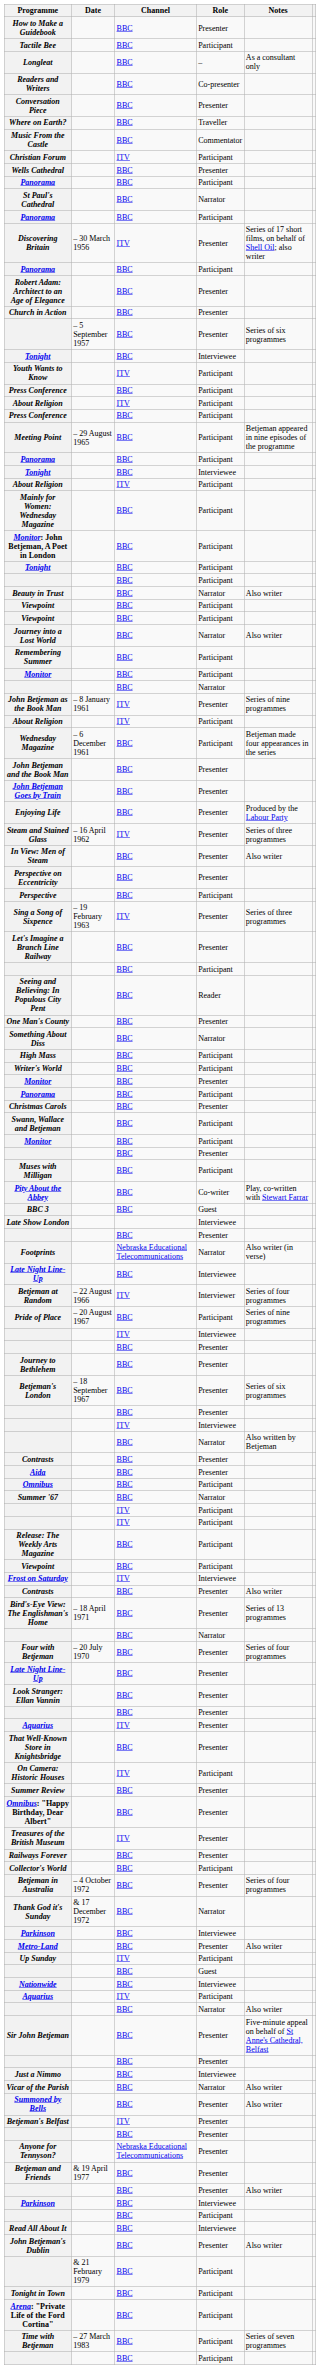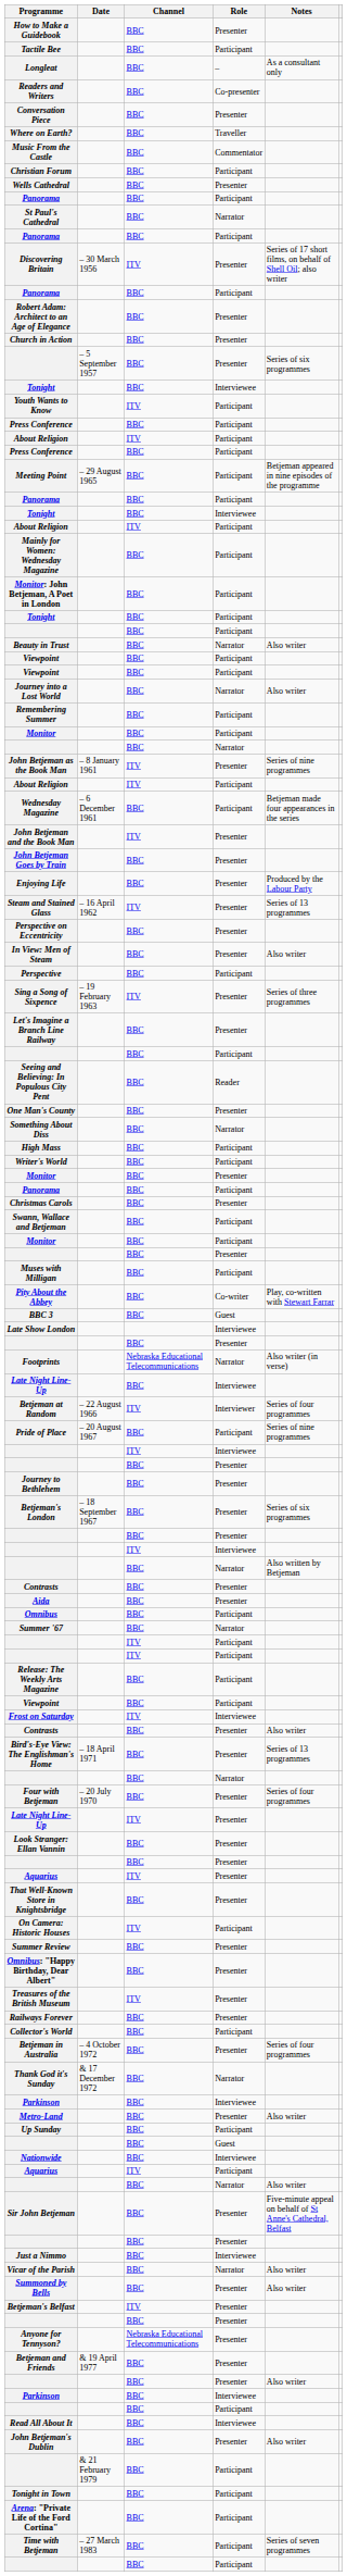Christian Forum | Channel: ITV -> BBC
John Betjeman and the Book Man | Channel: BBC -> ITV
Steam and Stained Glass | Notes: Series of three programmes -> Series of 13 programmes
rows swapped: Perspective on Eccentricity <-> In View: Men of Steam
Late Night Line-Up / Presenter | Channel: BBC -> ITV
Up Sunday | Channel: ITV -> BBC
